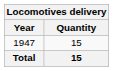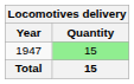1947 | Quantity: no background -> lightgreen background
